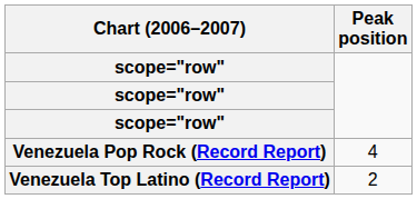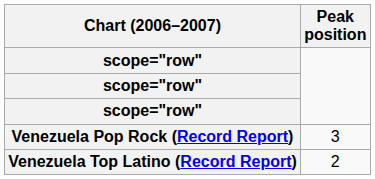Venezuela Pop Rock (Record Report) | Peak position: 4 -> 3
